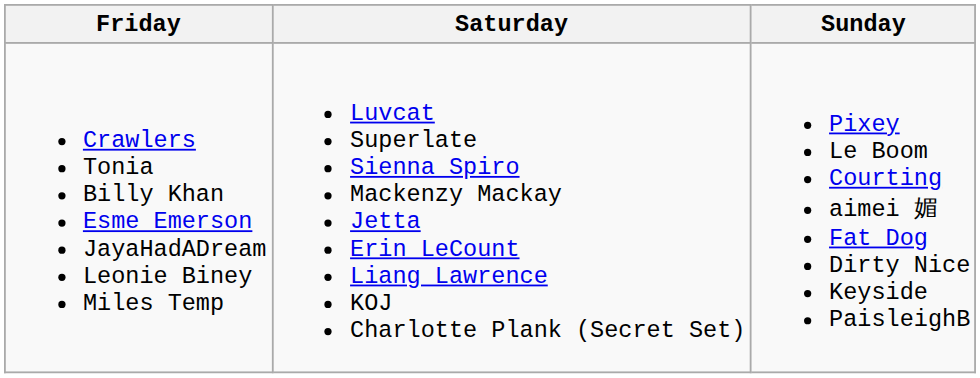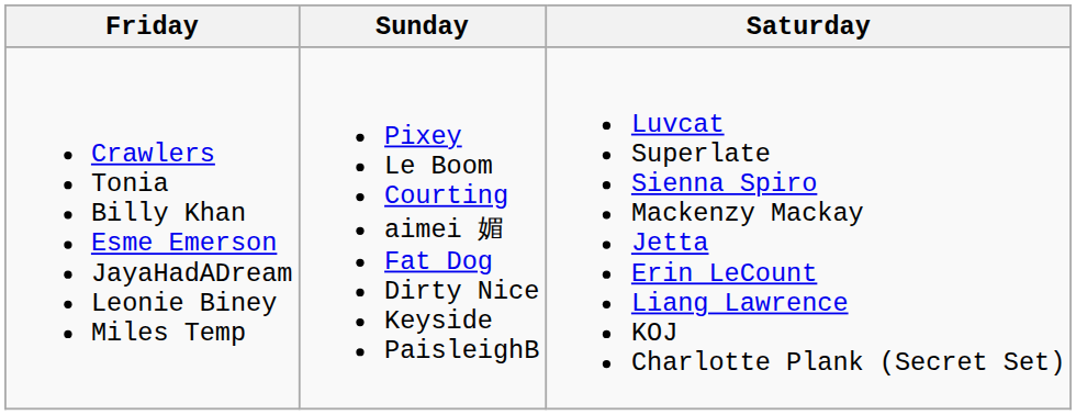columns swapped: Saturday <-> Sunday
